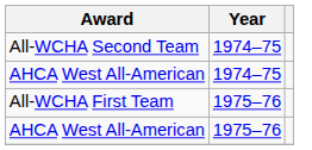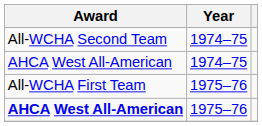row 5 | Award: normal -> bold
